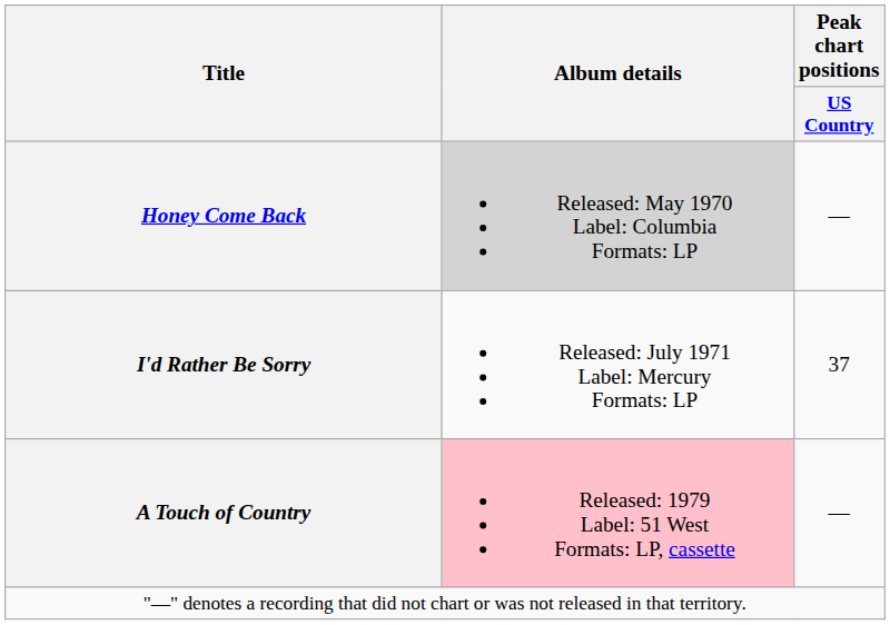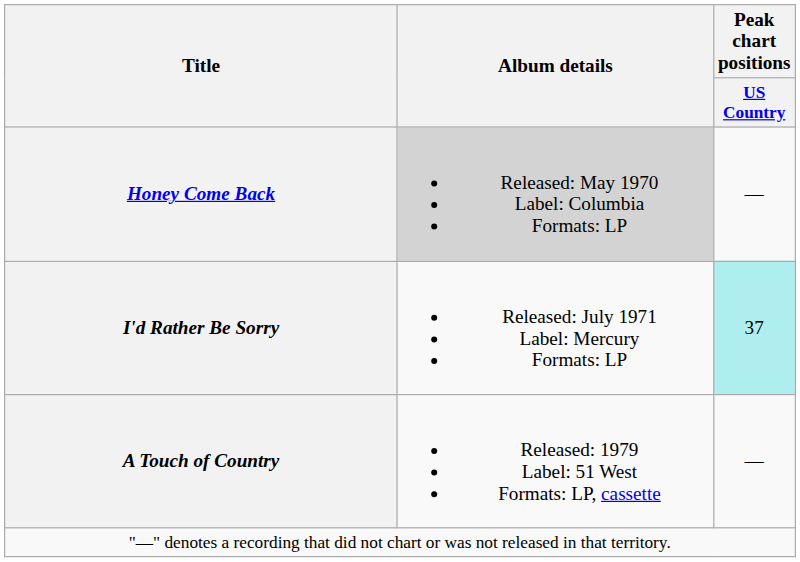I'd Rather Be Sorry | Peak chart positions / US Country: no background -> paleturquoise background
A Touch of Country | Album details: pink background -> no background
